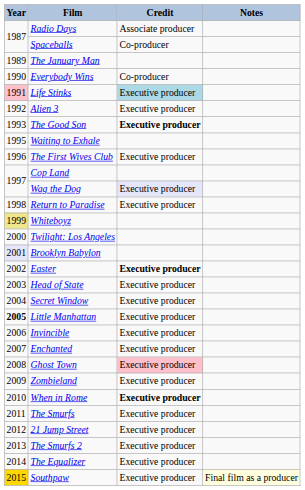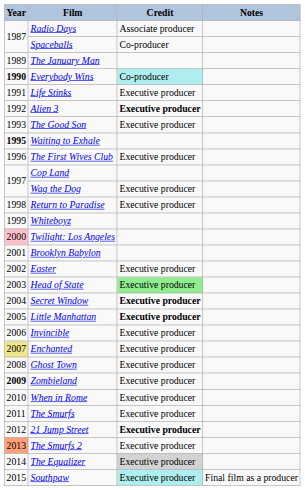Everybody Wins | Year: normal -> bold
Everybody Wins | Credit: no background -> paleturquoise background
Life Stinks | Year: pink background -> no background
Life Stinks | Credit: lightblue background -> no background
Alien 3 | Credit: normal -> bold
The Good Son | Credit: bold -> normal
Waiting to Exhale | Year: normal -> bold
Wag the Dog | Credit: lavender background -> no background
Whiteboyz | Year: khaki background -> no background
Twilight: Los Angeles | Year: no background -> pink background
Brooklyn Babylon | Year: lavender background -> no background
Easter | Credit: bold -> normal
Head of State | Credit: no background -> lightgreen background
Secret Window | Credit: normal -> bold
Little Manhattan | Year: bold -> normal
Little Manhattan | Credit: normal -> bold
Enchanted | Year: no background -> khaki background
Ghost Town | Credit: pink background -> no background
Zombieland | Year: normal -> bold
When in Rome | Credit: bold -> normal
21 Jump Street | Credit: normal -> bold
The Smurfs 2 | Year: no background -> lightsalmon background
The Equalizer | Credit: no background -> lightgrey background
Southpaw | Year: gold background -> no background
Southpaw | Credit: no background -> paleturquoise background
Southpaw | Notes: lightyellow background -> no background
